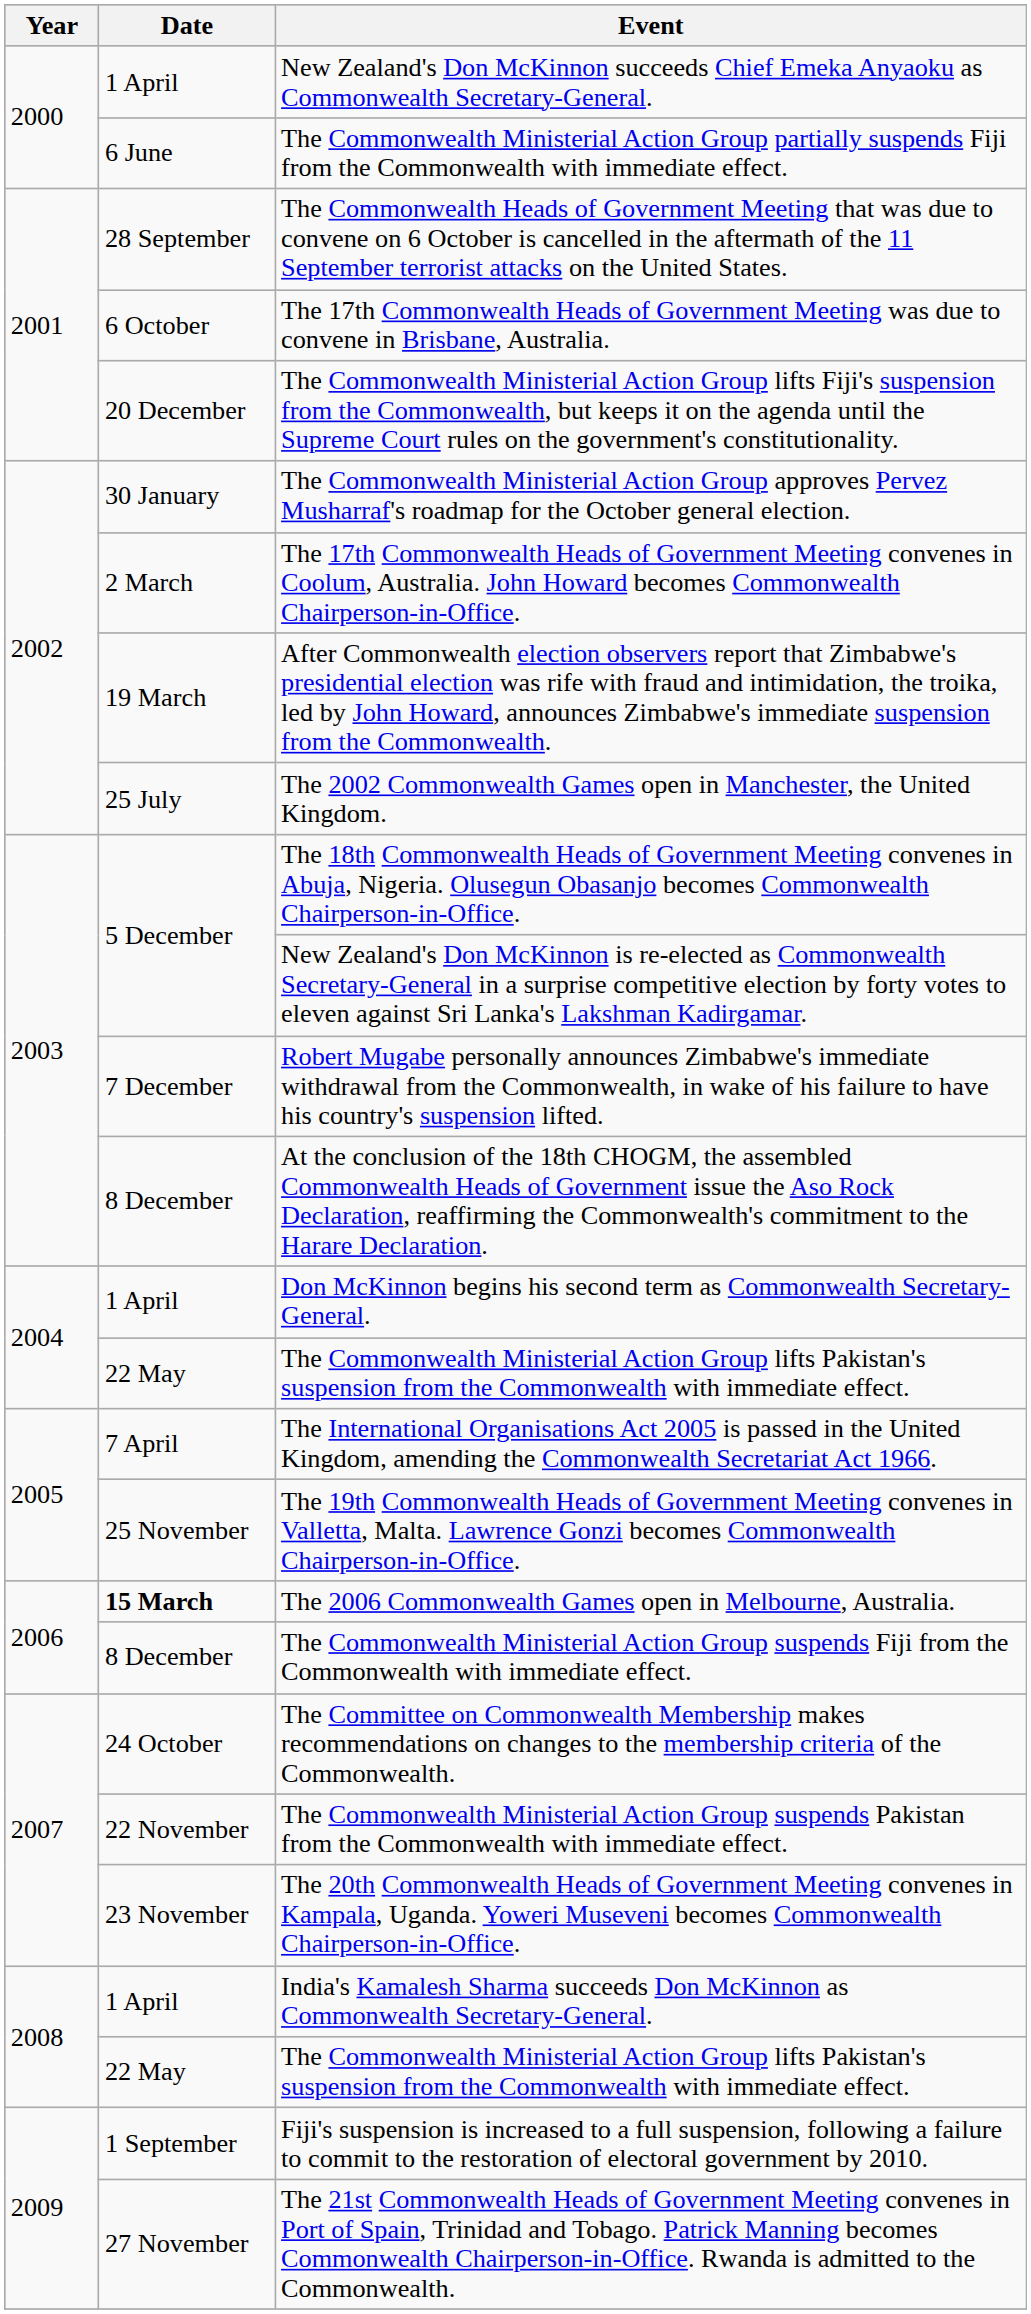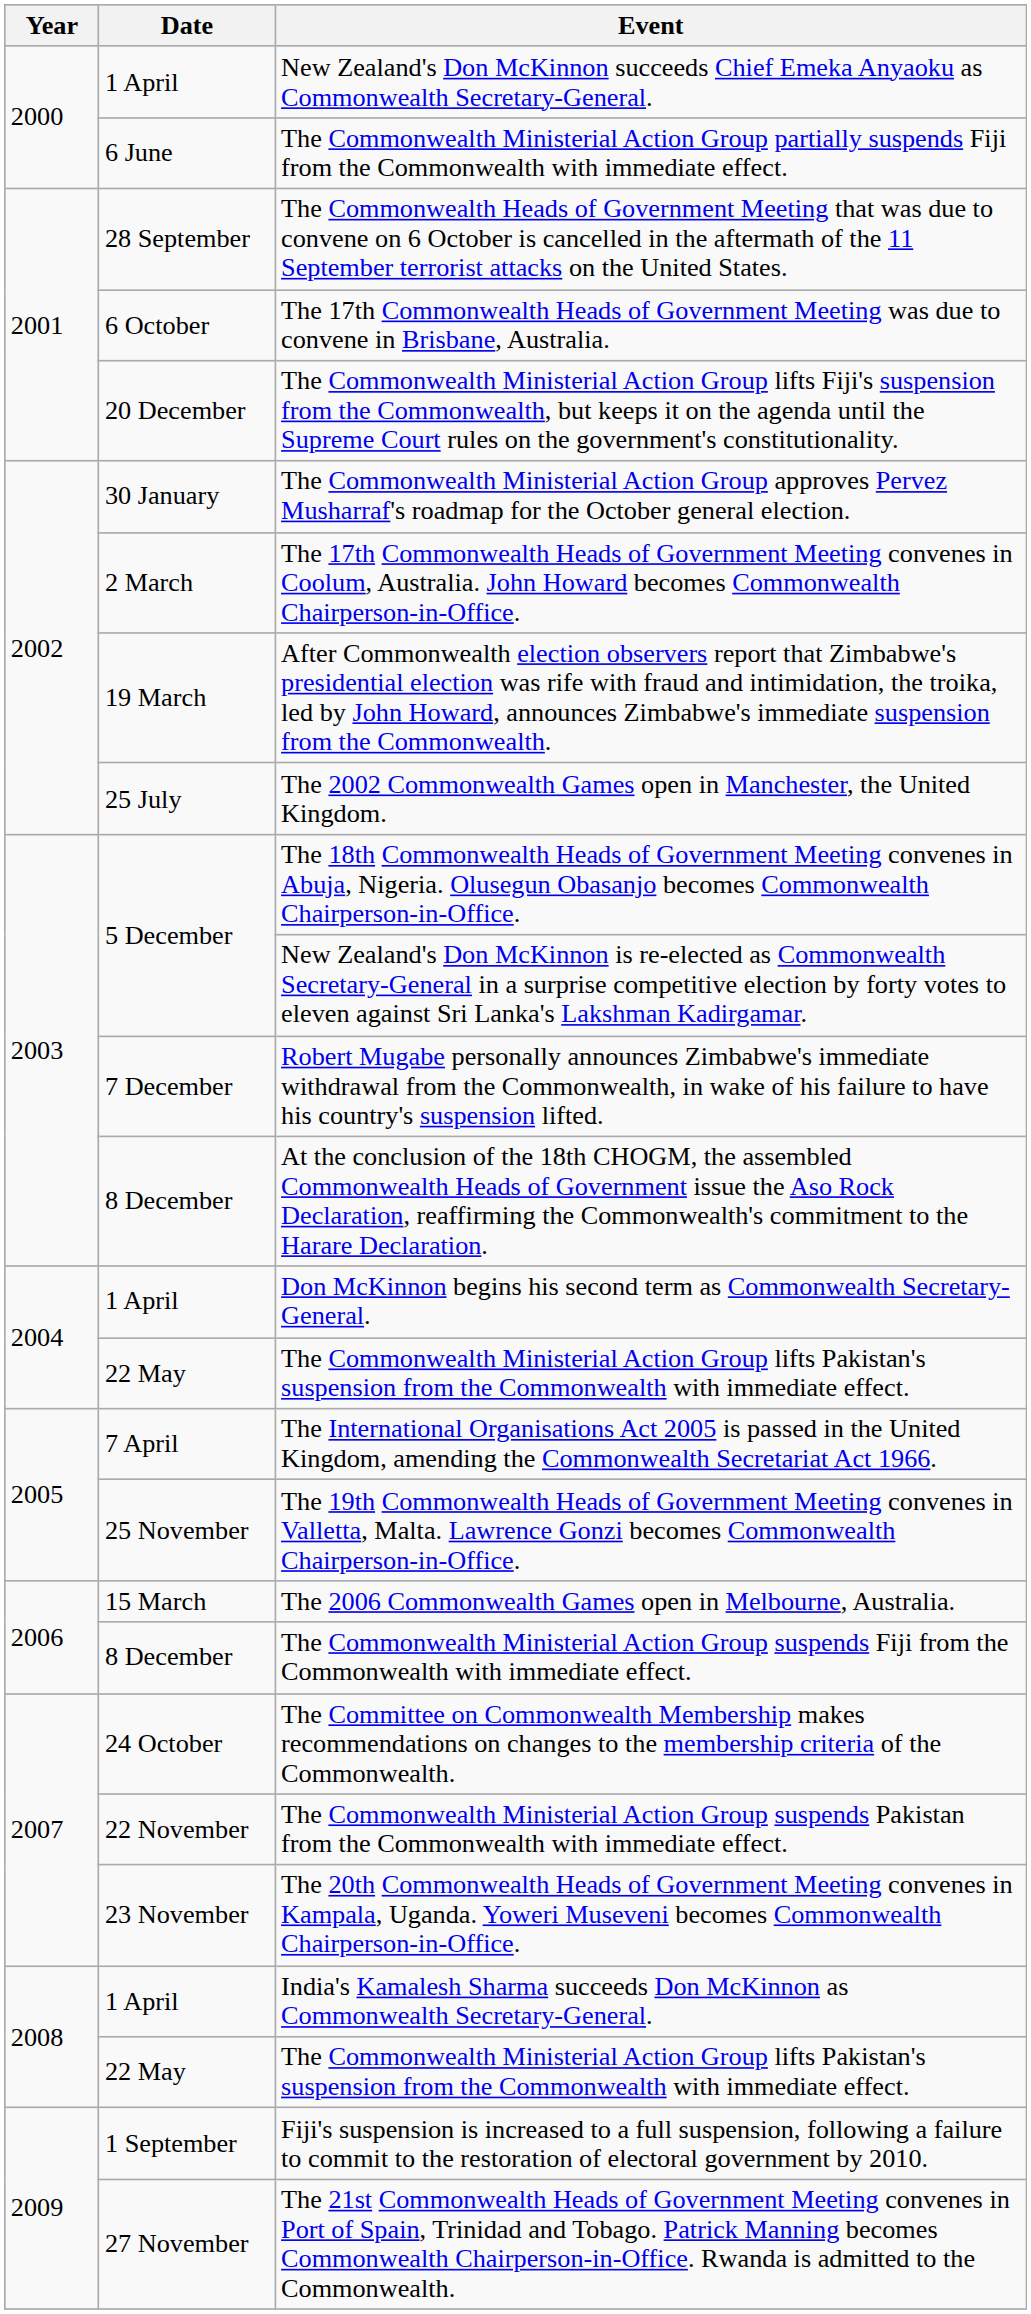The 2006 Commonwealth Games open in Melbourne, Australia. | Date: bold -> normal
